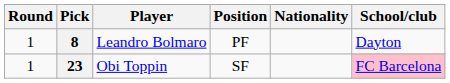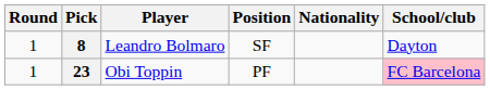8 | Position: PF -> SF
23 | Position: SF -> PF
